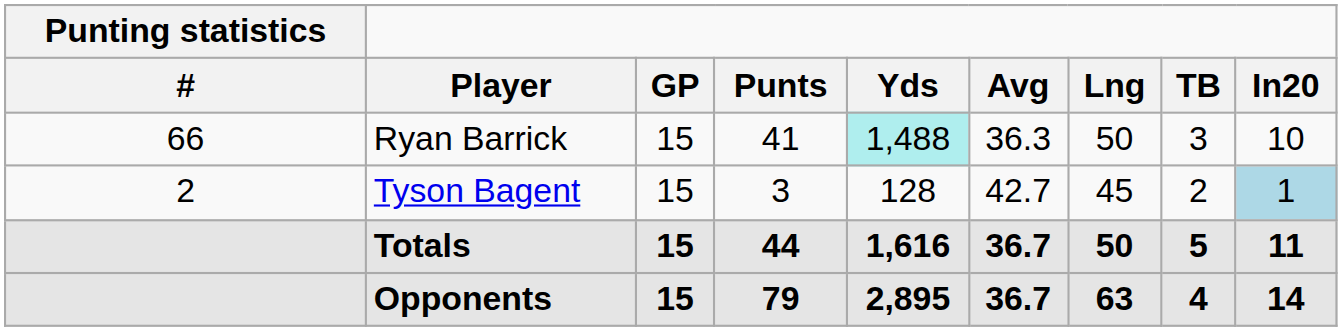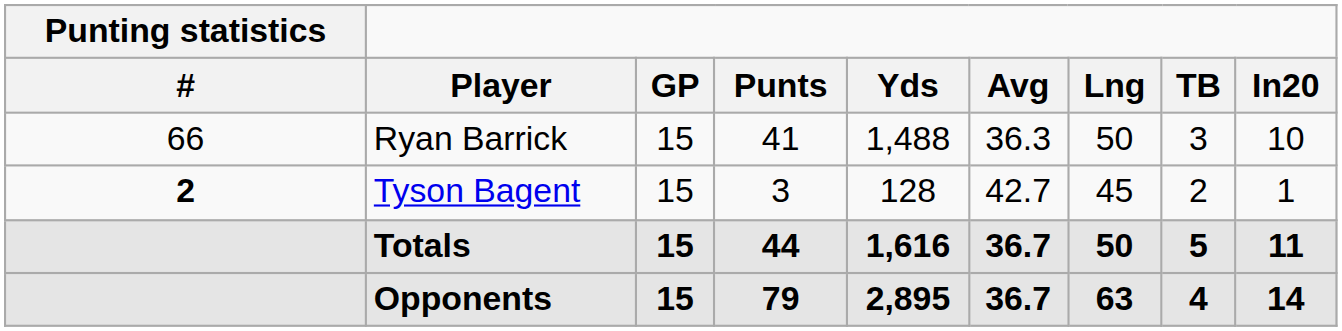Ryan Barrick | Yds: paleturquoise background -> no background
Tyson Bagent | Punting statistics / #: normal -> bold
Tyson Bagent | In20: lightblue background -> no background
